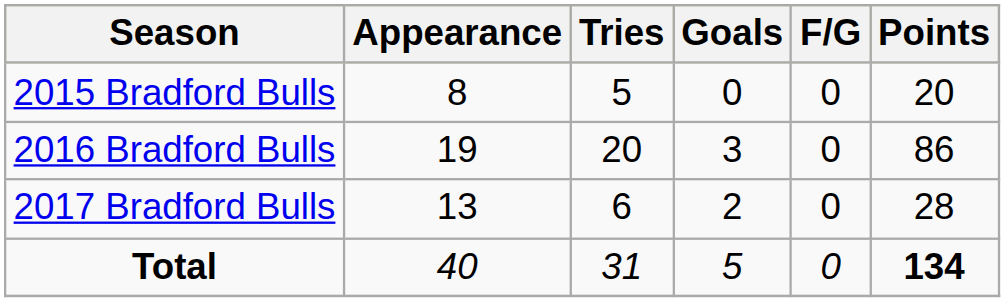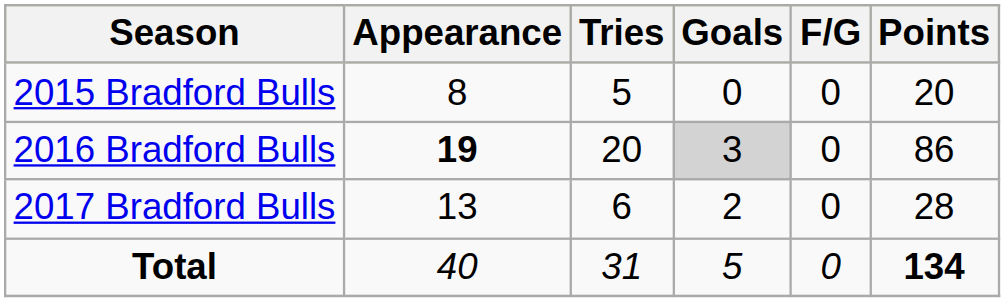2016 Bradford Bulls | Appearance: normal -> bold
2016 Bradford Bulls | Goals: no background -> lightgrey background
